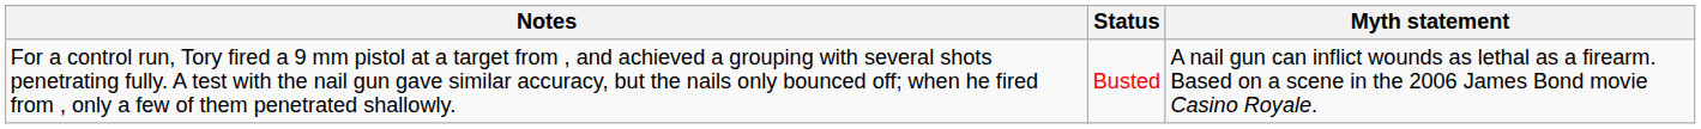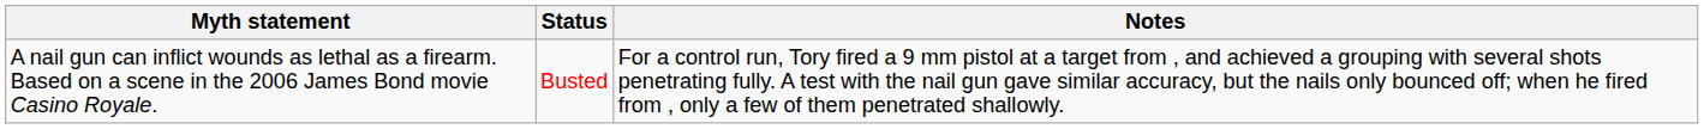columns swapped: Myth statement <-> Notes
